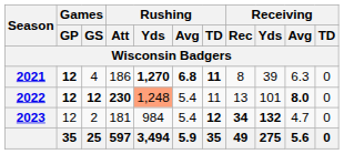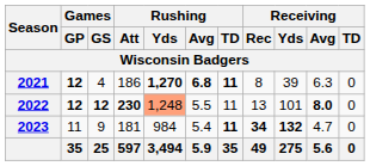2022 | Rushing / Avg: 5.4 -> 5.5
2023 | Games / GP: 12 -> 11
2023 | Games / GS: 2 -> 9
2023 | Rushing / TD: 12 -> 11
